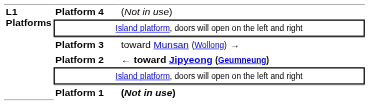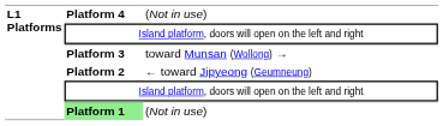Platform 2 | column 3: bold -> normal
Platform 1 | column 2: no background -> lightgreen background
Platform 1 | column 3: bold -> normal
